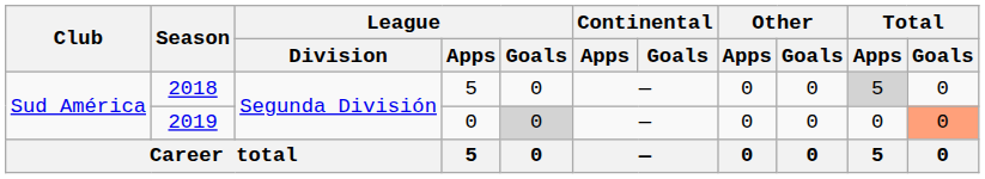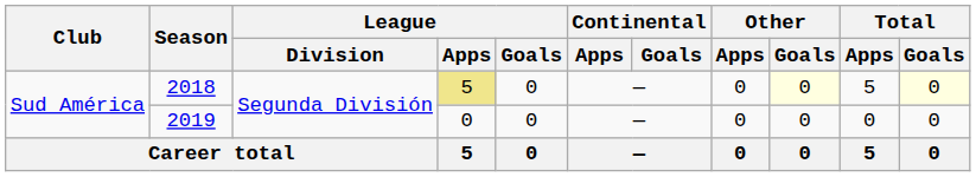2018 | League / Apps: no background -> khaki background
2018 | Other / Goals: no background -> lightyellow background
2018 | Total / Apps: lightgrey background -> no background
2018 | Total / Goals: no background -> lightyellow background
2019 | League / Goals: lightgrey background -> no background
2019 | Total / Goals: lightsalmon background -> no background
